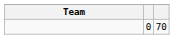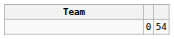row 2 | column 3: 70 -> 54
